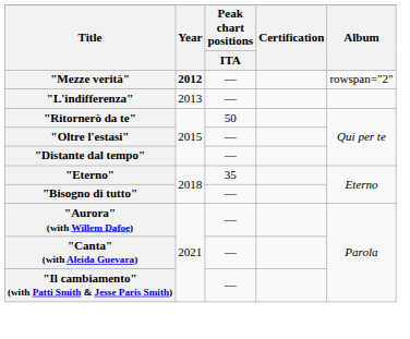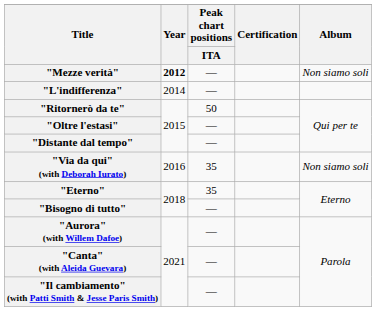"Mezze verità" | Album: rowspan="2" -> Non siamo soli
"L'indifferenza" | Year: 2013 -> 2014
+ row: "Via da qui" (with Deborah Iurato) | 2016 | 35 | Non siamo soli
